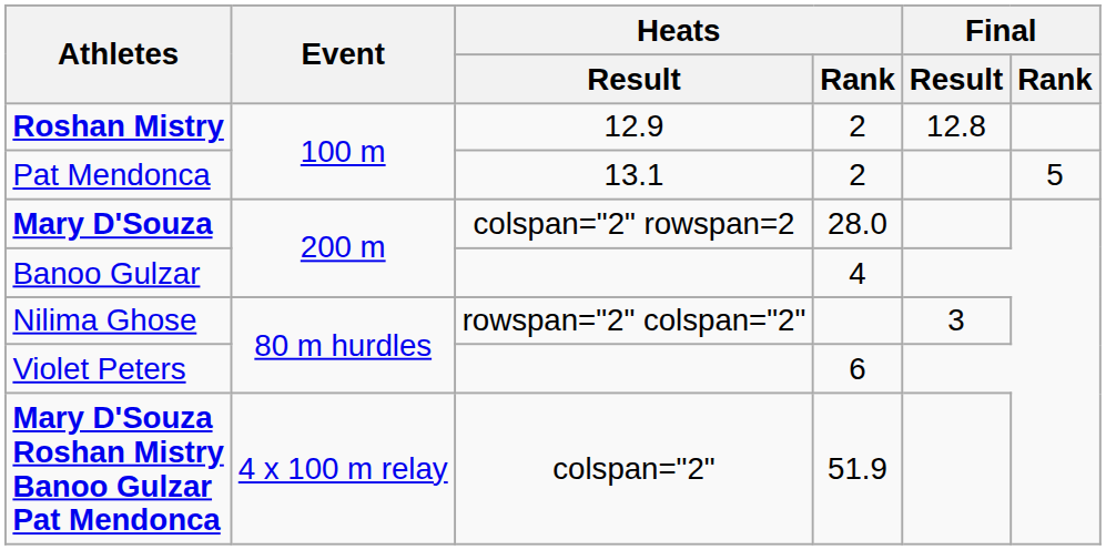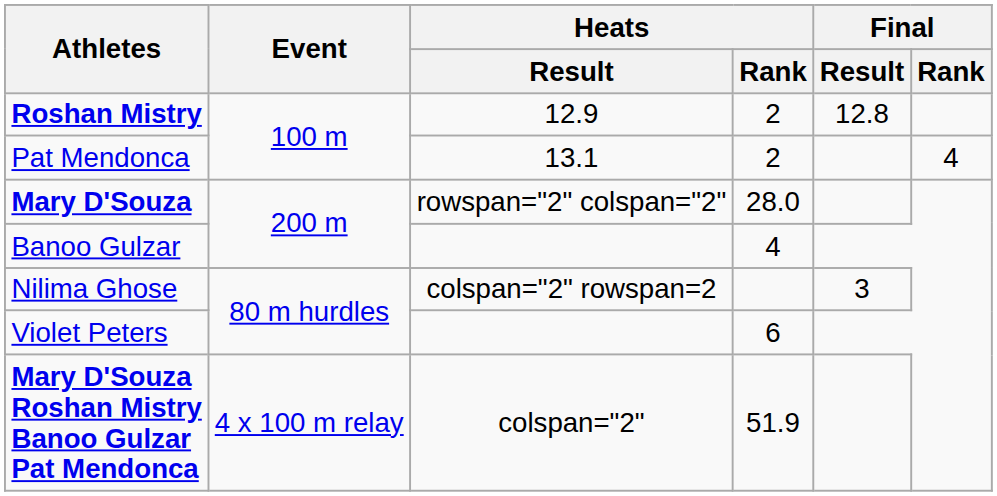Pat Mendonca | Final / Rank: 5 -> 4
Mary D'Souza | Heats / Result: colspan="2" rowspan=2 -> rowspan="2" colspan="2"
Nilima Ghose | Heats / Result: rowspan="2" colspan="2" -> colspan="2" rowspan=2
